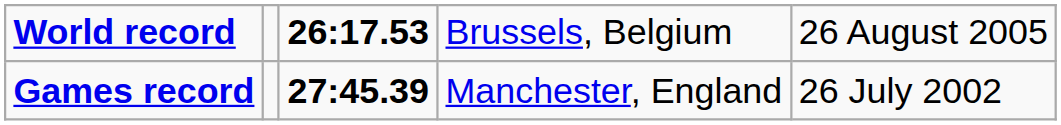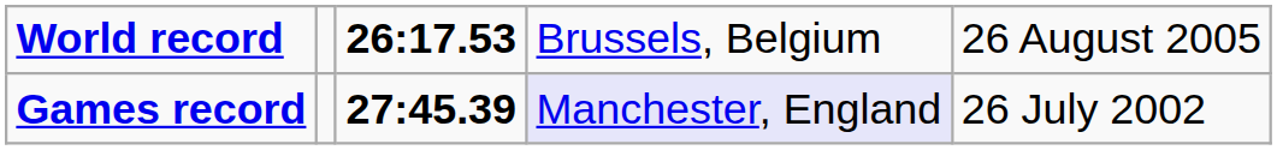Games record | column 4: no background -> lavender background
